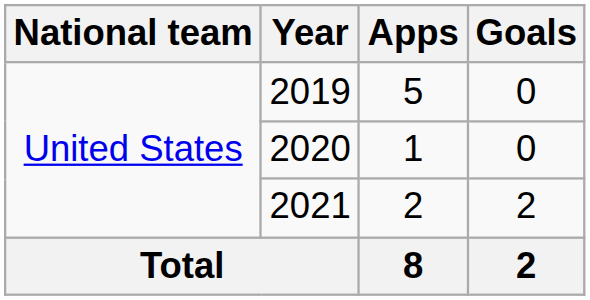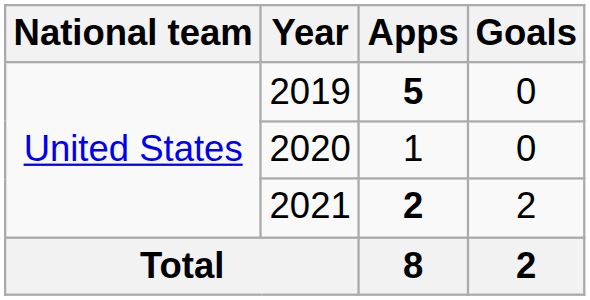2019 | Apps: normal -> bold
2021 | Apps: normal -> bold
